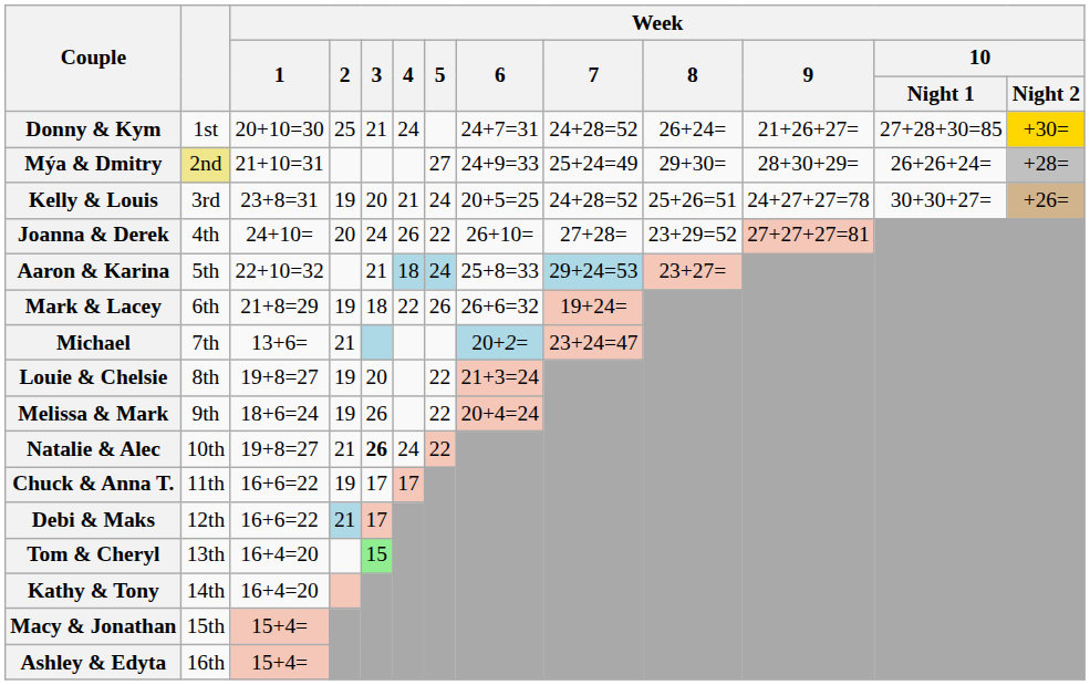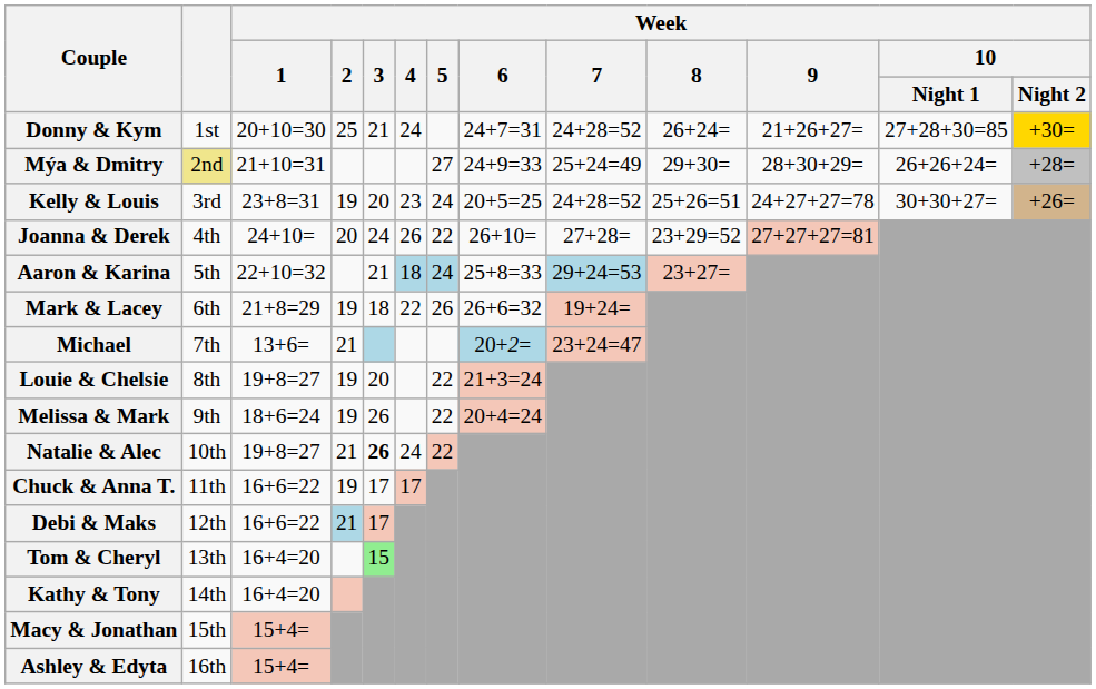Kelly & Louis | Week / 4: 21 -> 23
